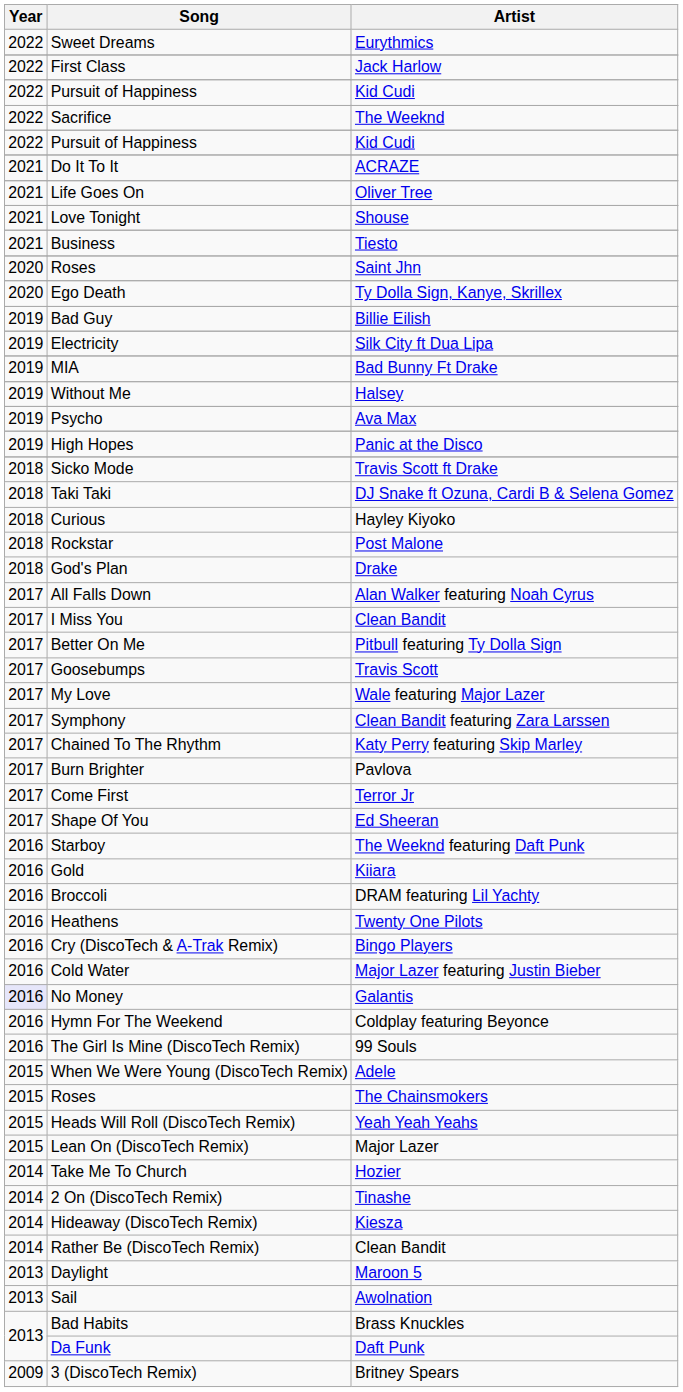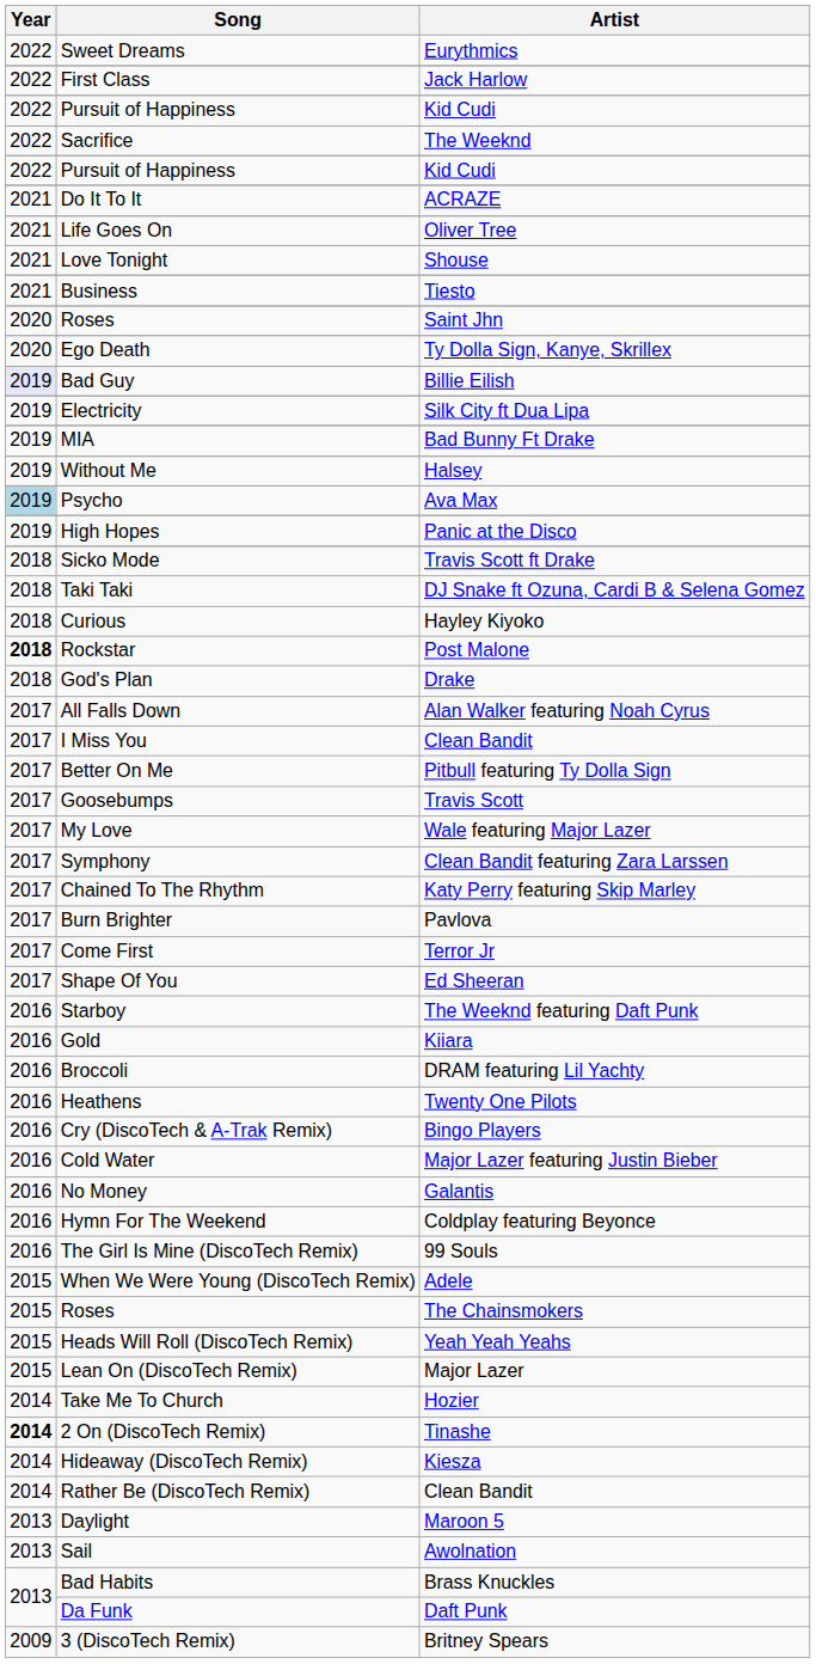Bad Guy | Year: no background -> lavender background
Psycho | Year: no background -> lightblue background
Rockstar | Year: normal -> bold
No Money | Year: lavender background -> no background
2 On (DiscoTech Remix) | Year: normal -> bold
